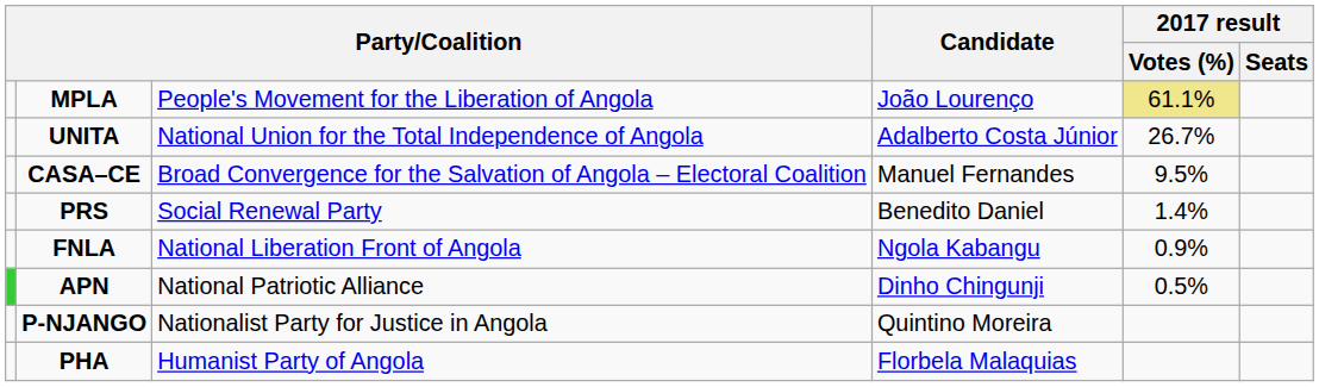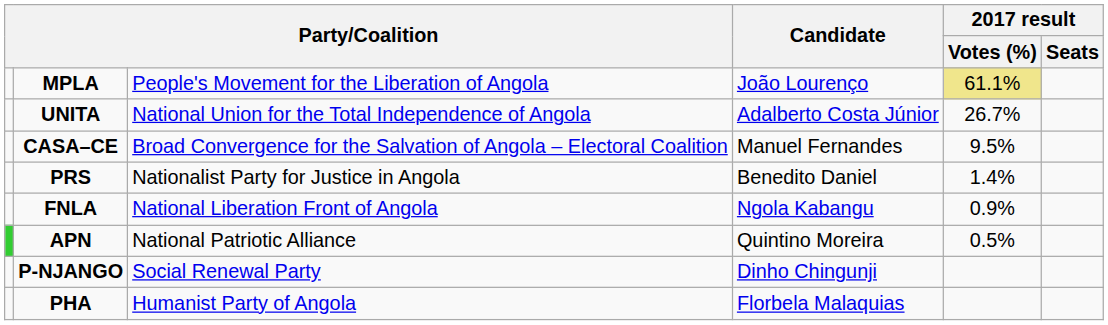PRS | column 3: Social Renewal Party -> Nationalist Party for Justice in Angola
APN | Candidate: Dinho Chingunji -> Quintino Moreira
P-NJANGO | column 3: Nationalist Party for Justice in Angola -> Social Renewal Party
P-NJANGO | Candidate: Quintino Moreira -> Dinho Chingunji
